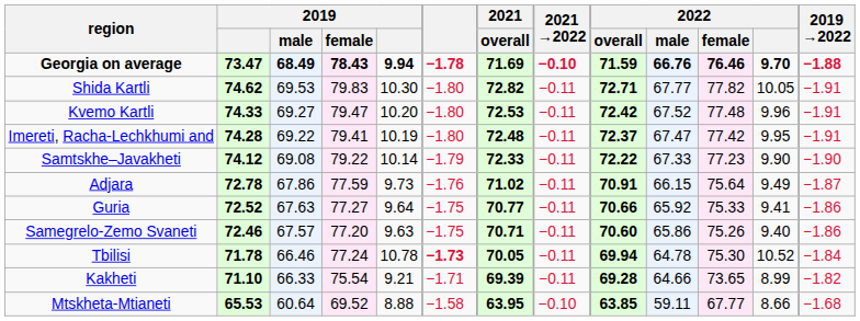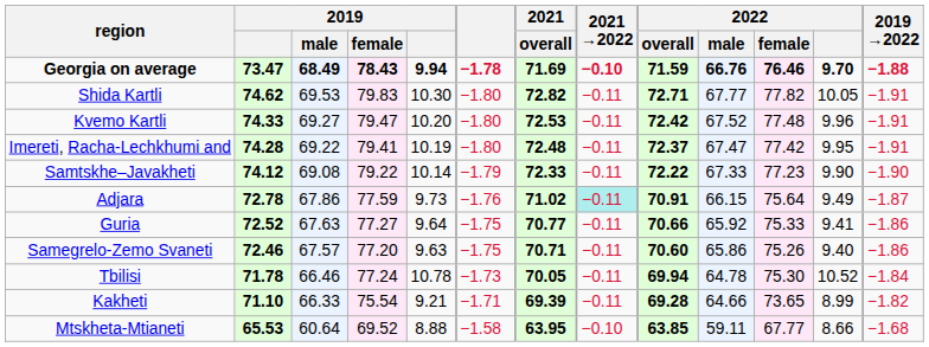Adjara | 2021 →2022: no background -> paleturquoise background
Tbilisi | column 6: bold -> normal
